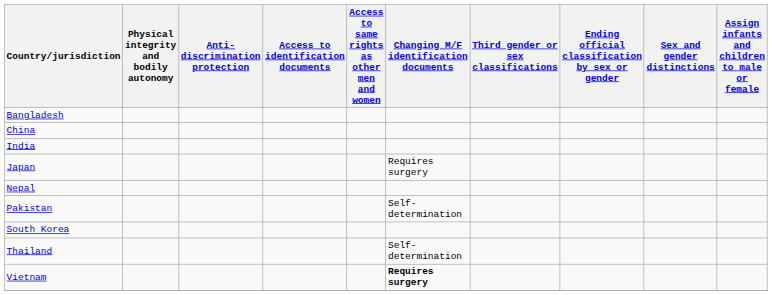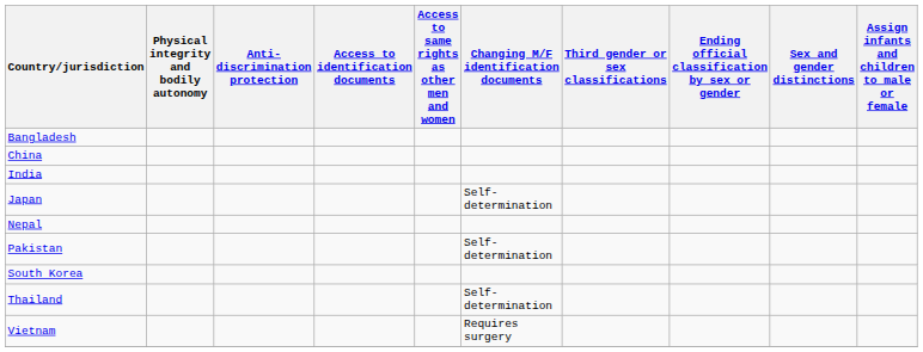Japan | Changing M/F identification documents: Requires surgery -> Self-determination
Vietnam | Changing M/F identification documents: bold -> normal
